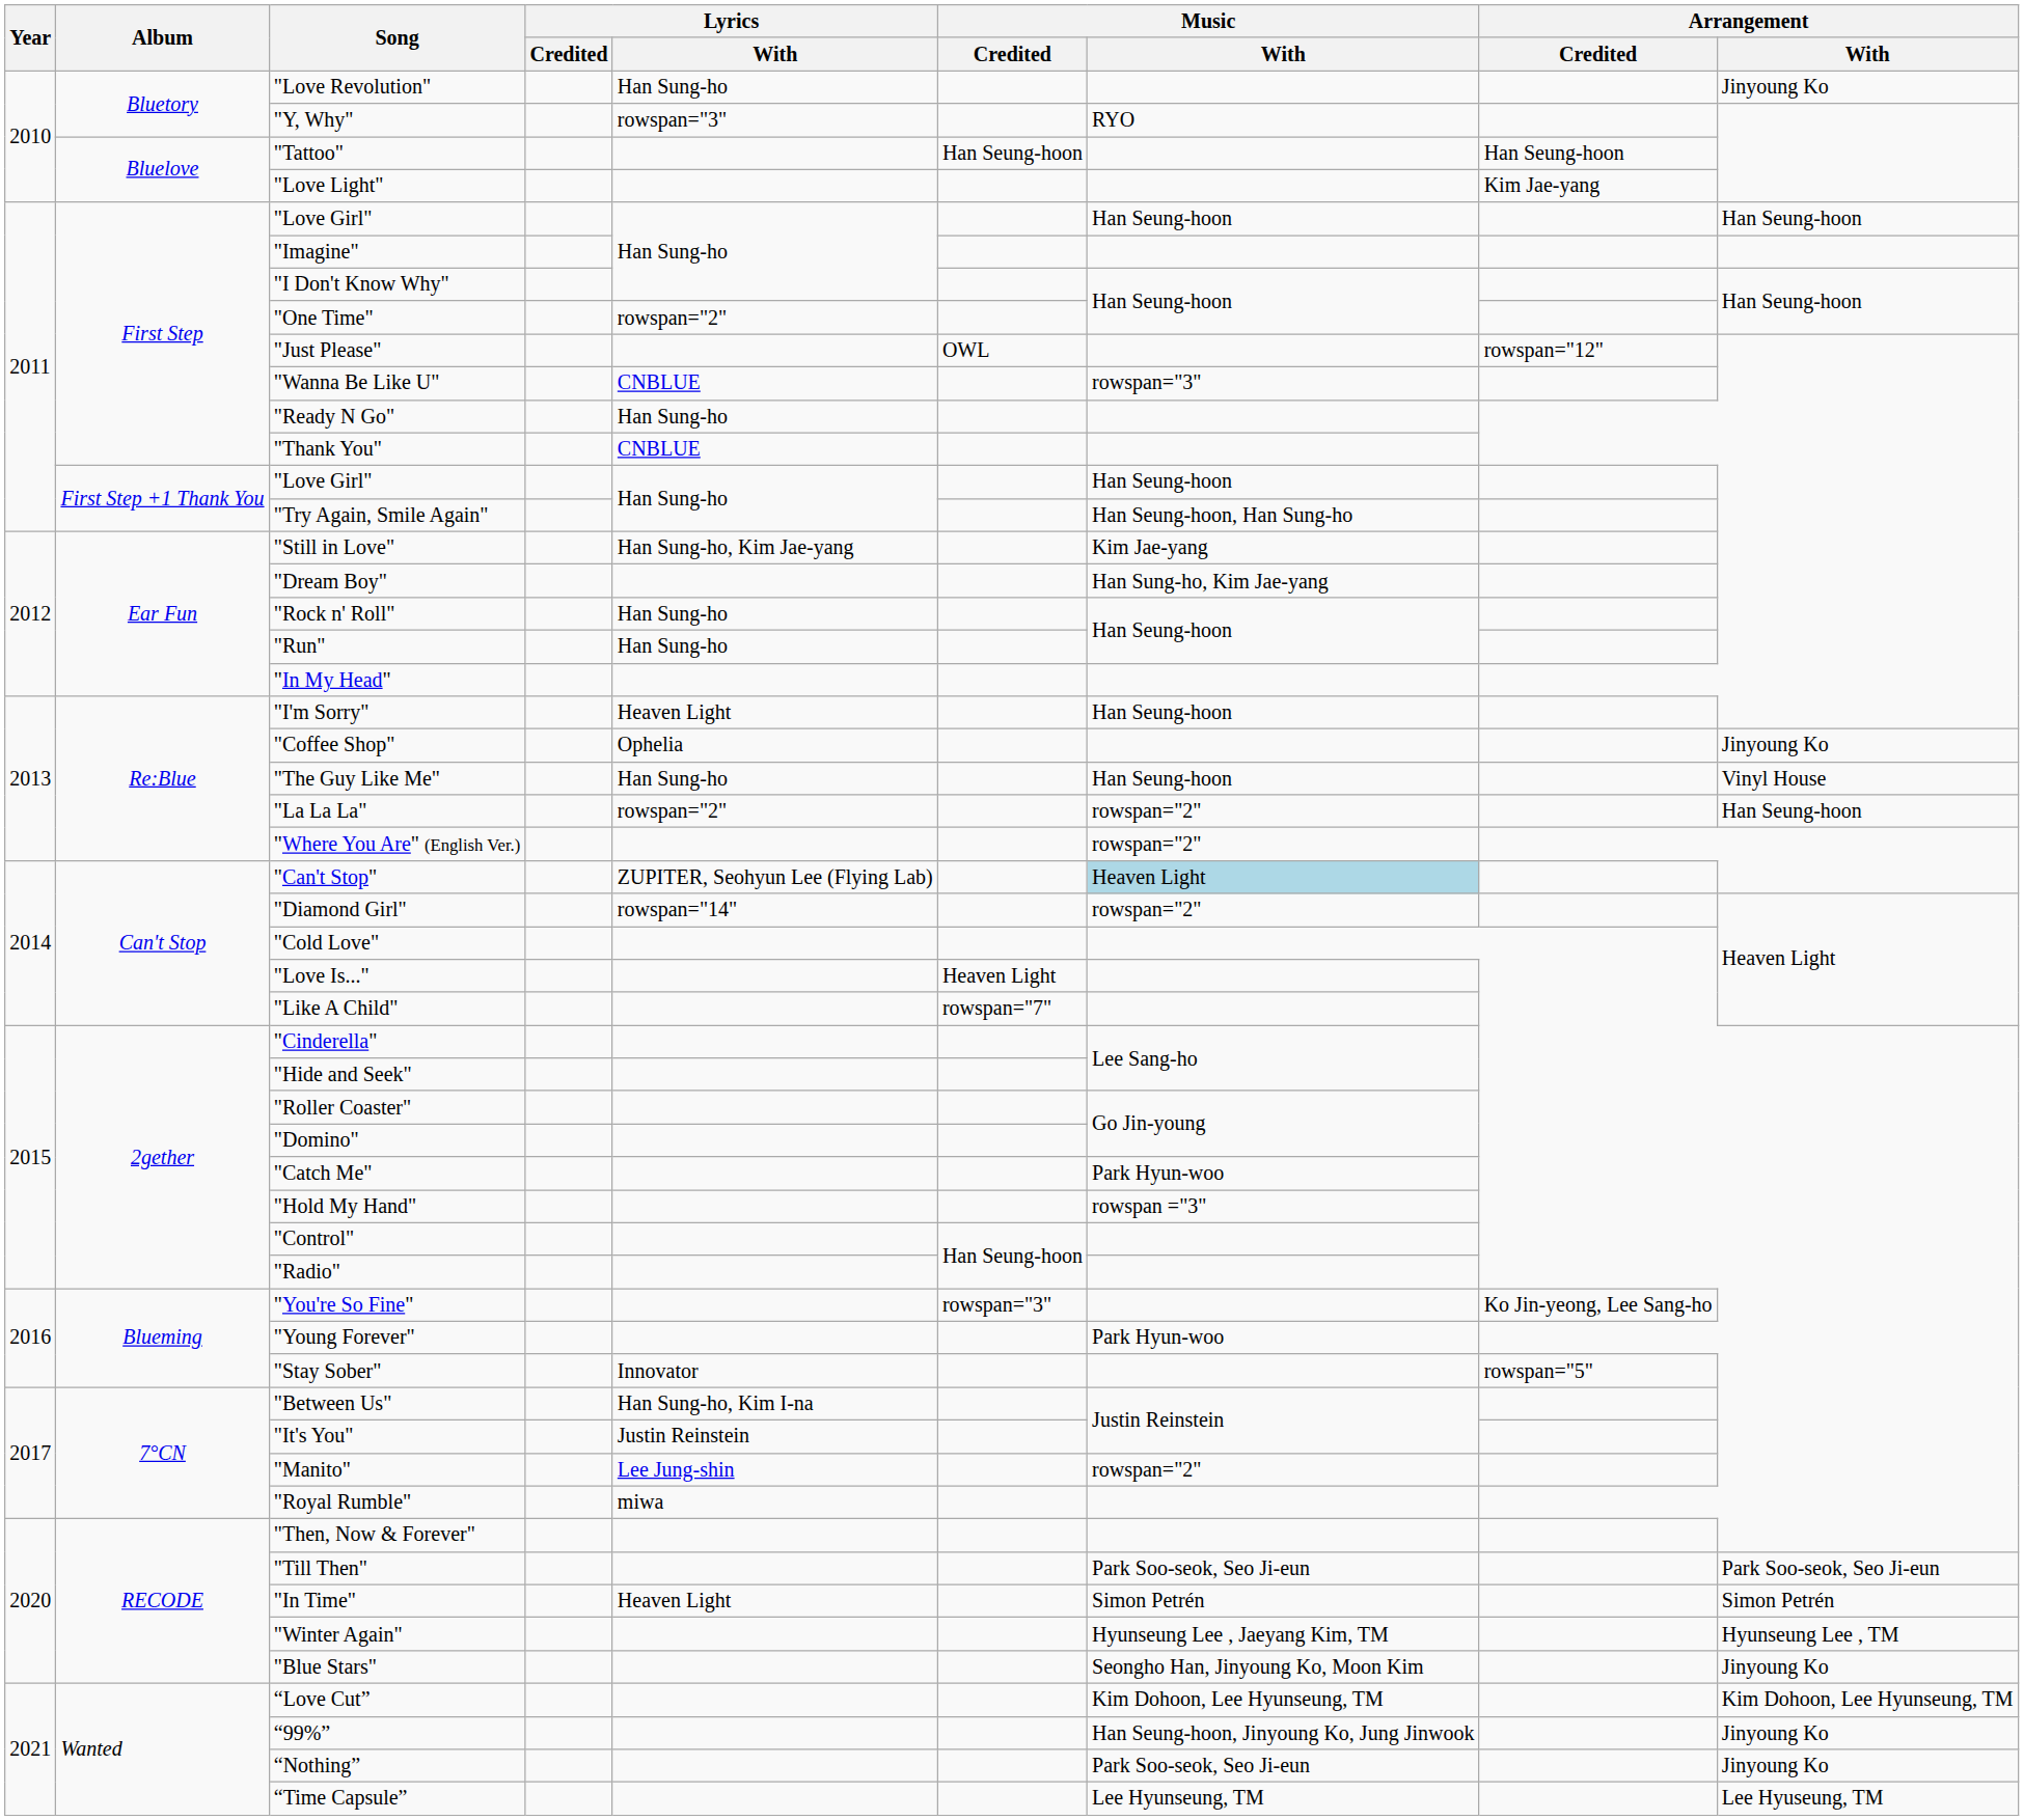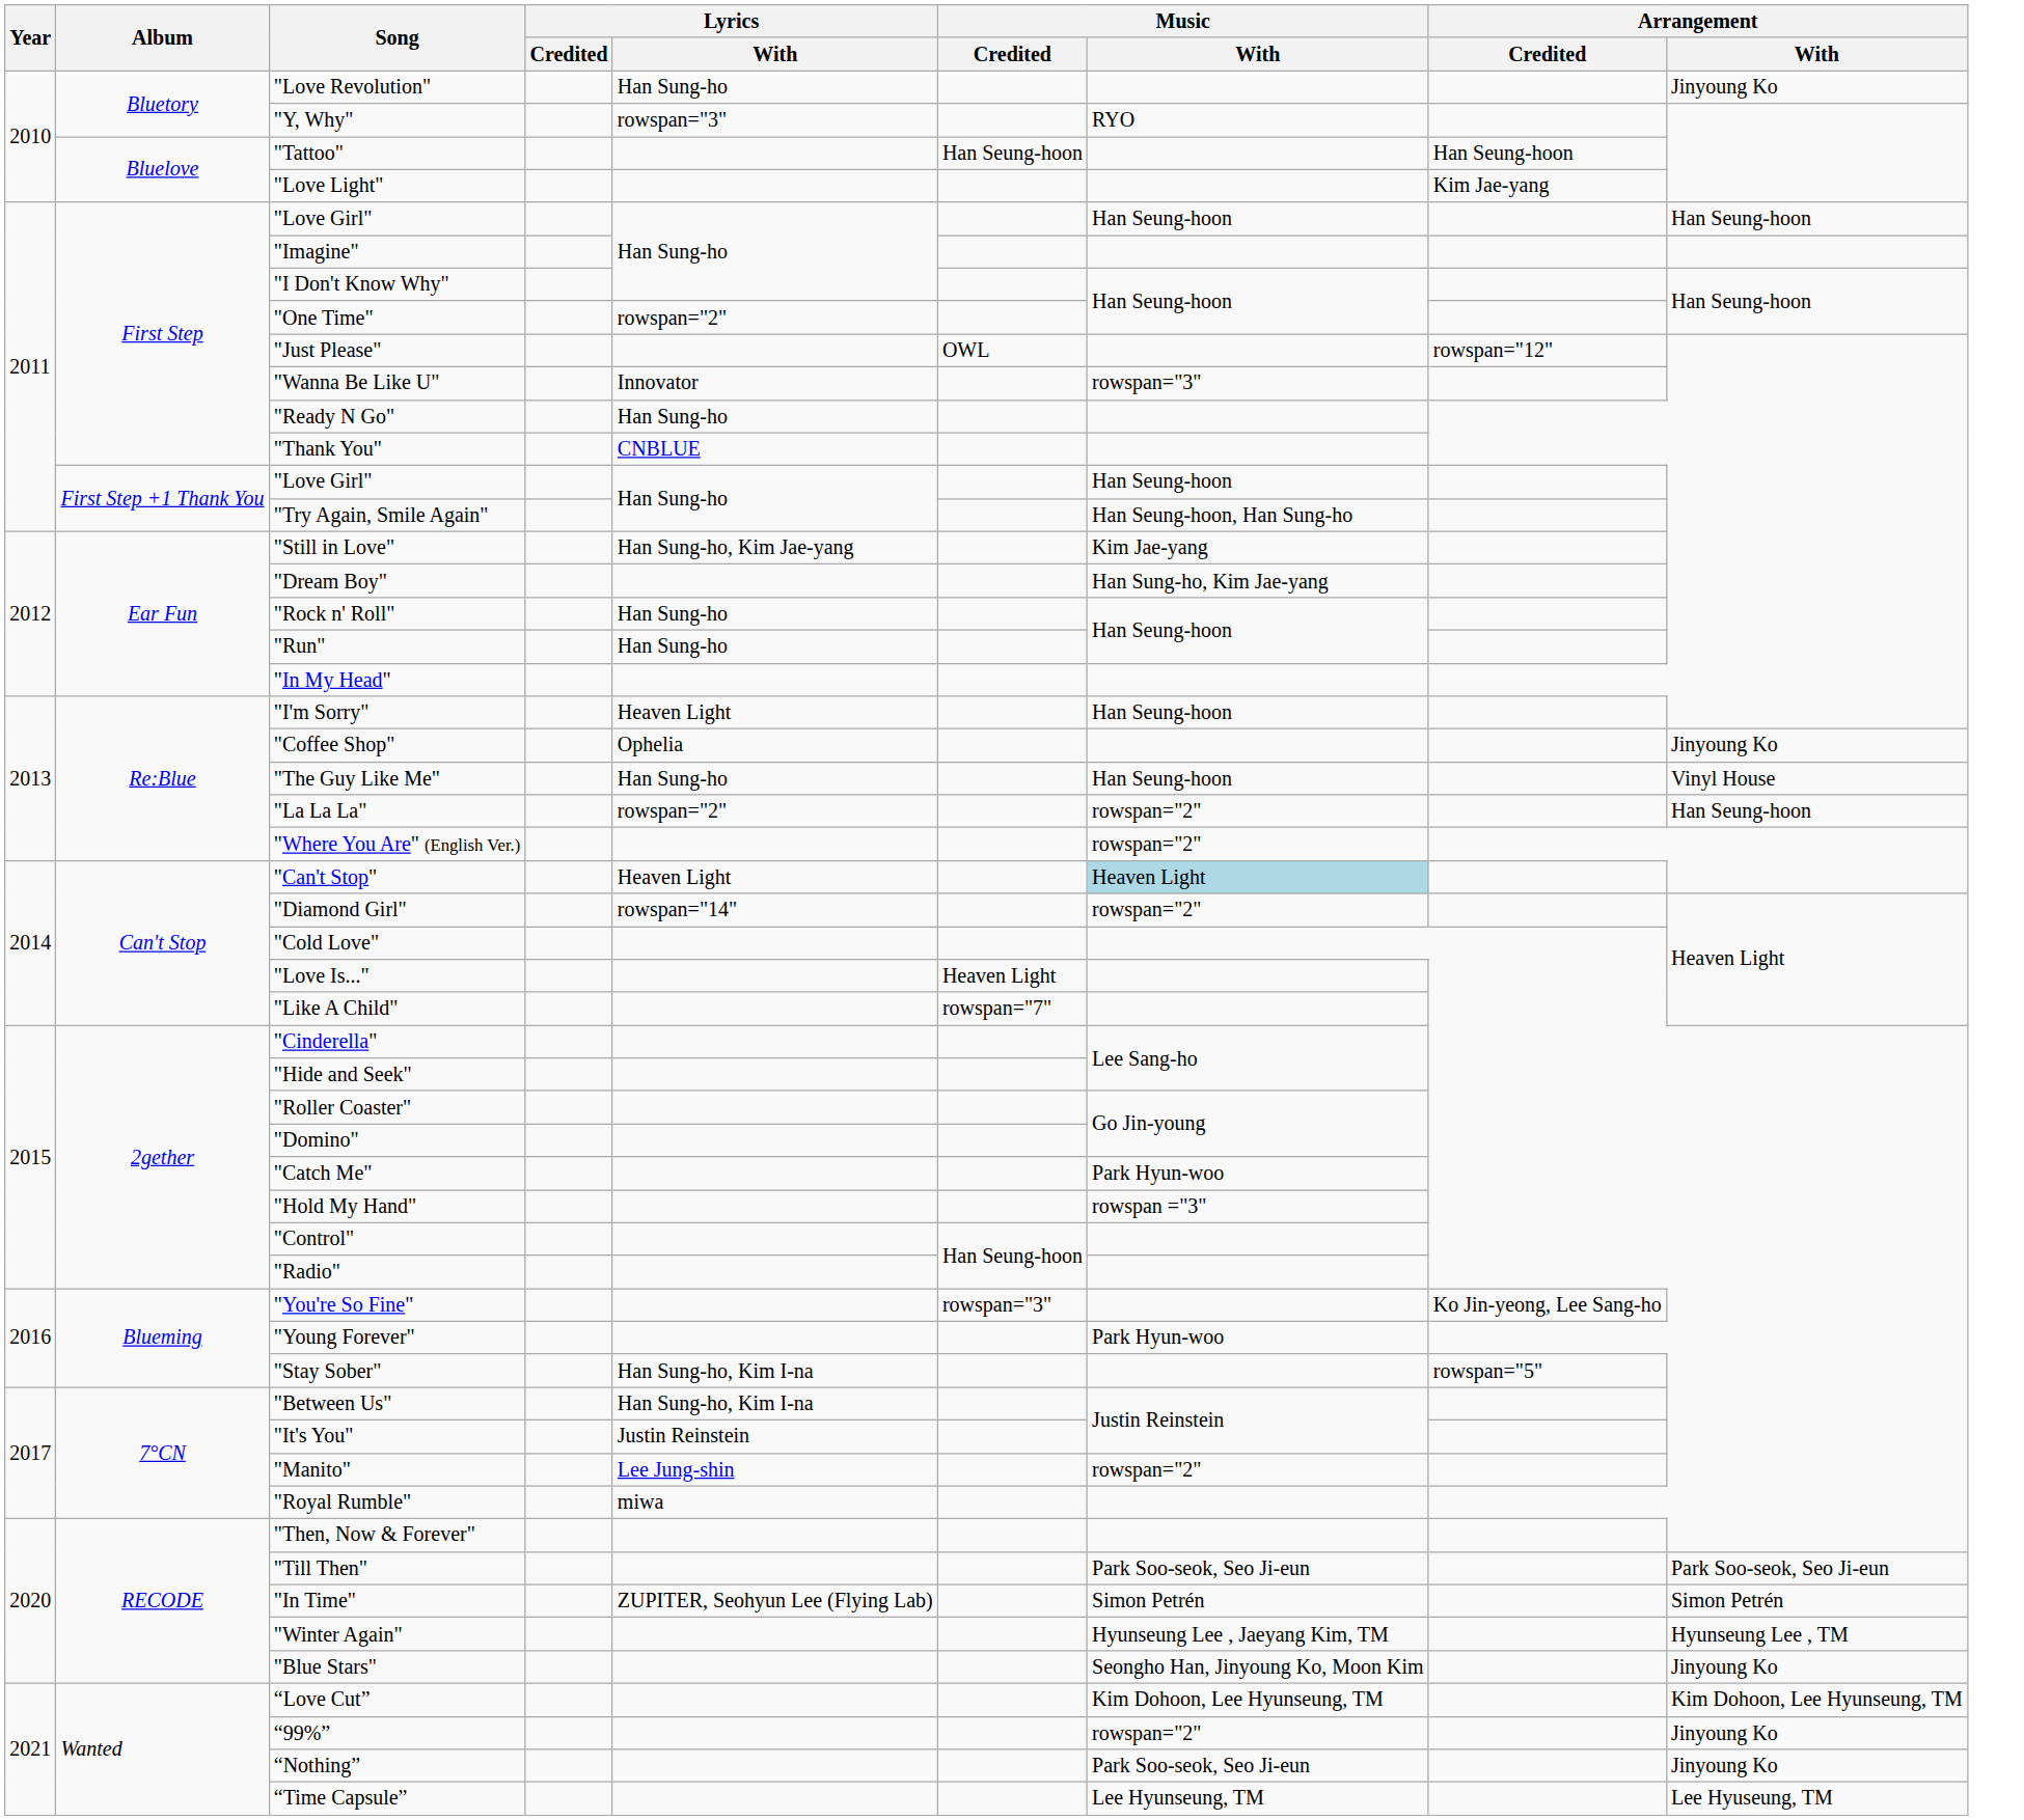"Wanna Be Like U" | Lyrics / With: CNBLUE -> Innovator
"Can't Stop" | Lyrics / With: ZUPITER, Seohyun Lee (Flying Lab) -> Heaven Light
"Stay Sober" | Lyrics / With: Innovator -> Han Sung-ho, Kim I-na
"In Time" | Lyrics / With: Heaven Light -> ZUPITER, Seohyun Lee (Flying Lab)
“99%” | Music / With: Han Seung-hoon, Jinyoung Ko, Jung Jinwook -> rowspan="2"
